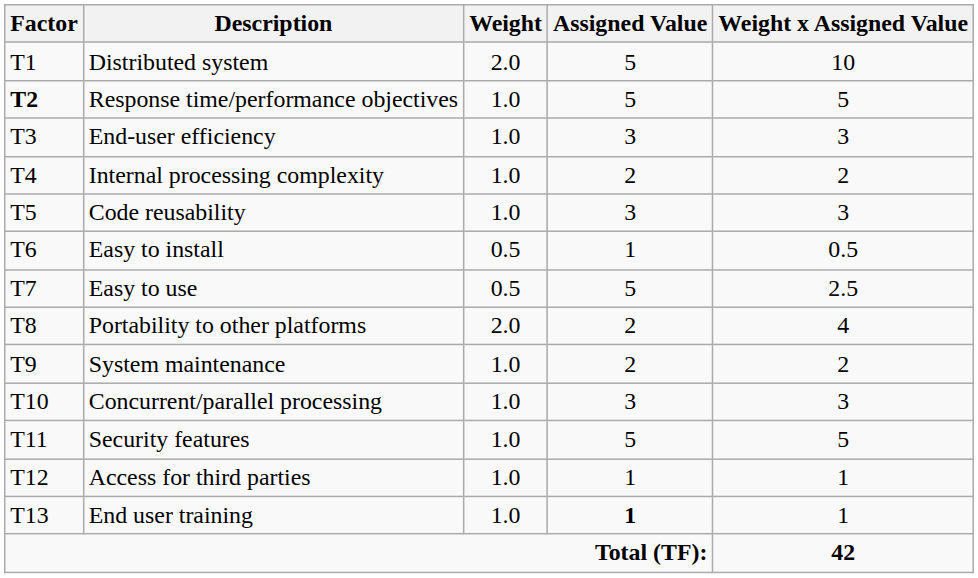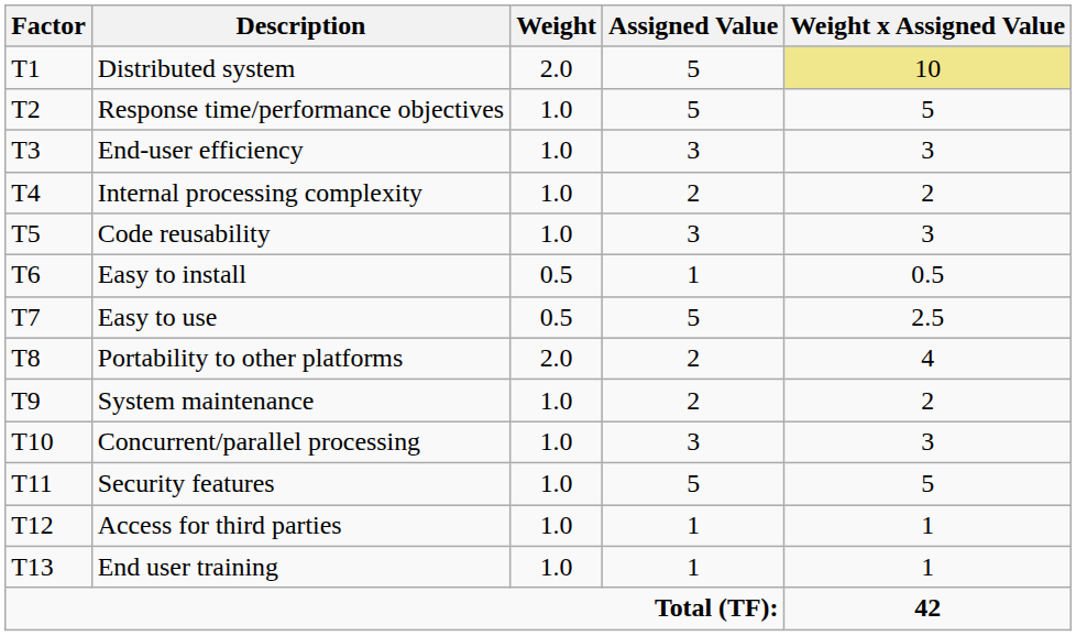Distributed system | Weight x Assigned Value: no background -> khaki background
Response time/performance objectives | Factor: bold -> normal
End user training | Assigned Value: bold -> normal
